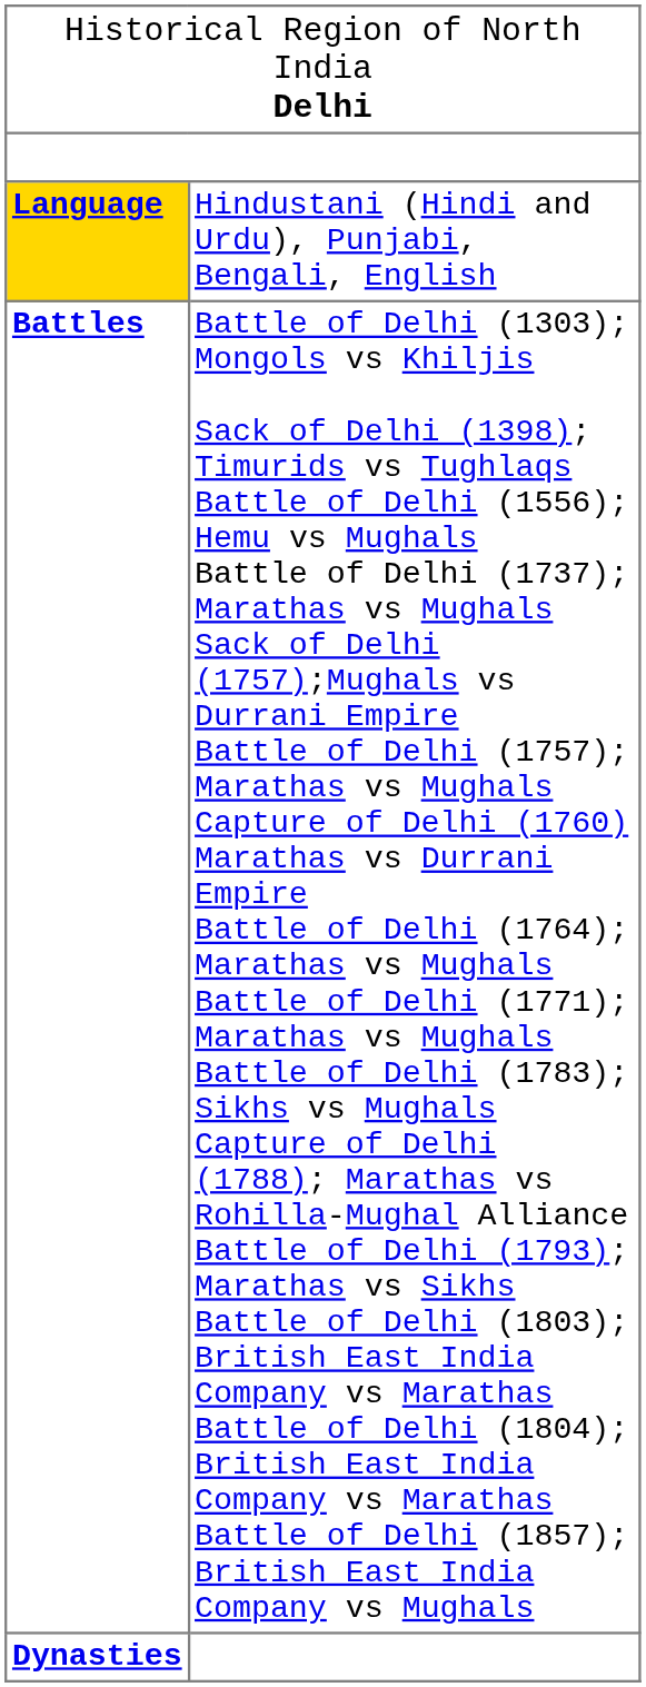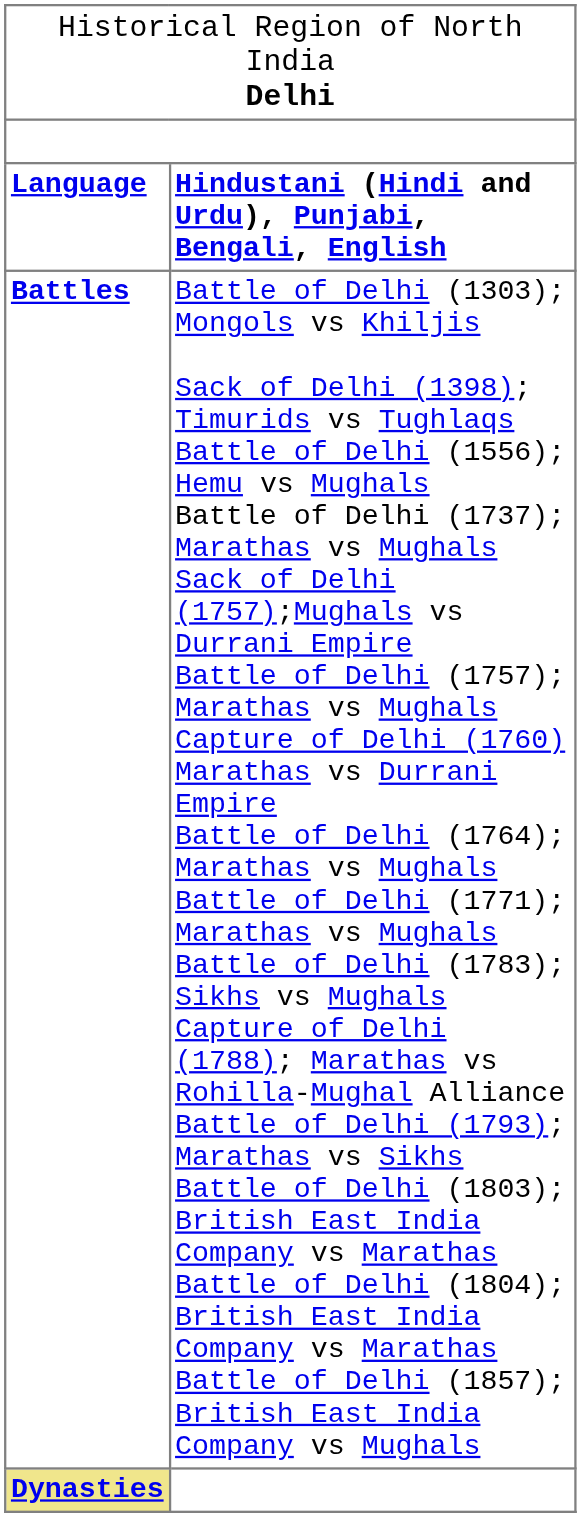Language | column 1: gold background -> no background
Language | column 2: normal -> bold
Dynasties | column 1: no background -> khaki background
